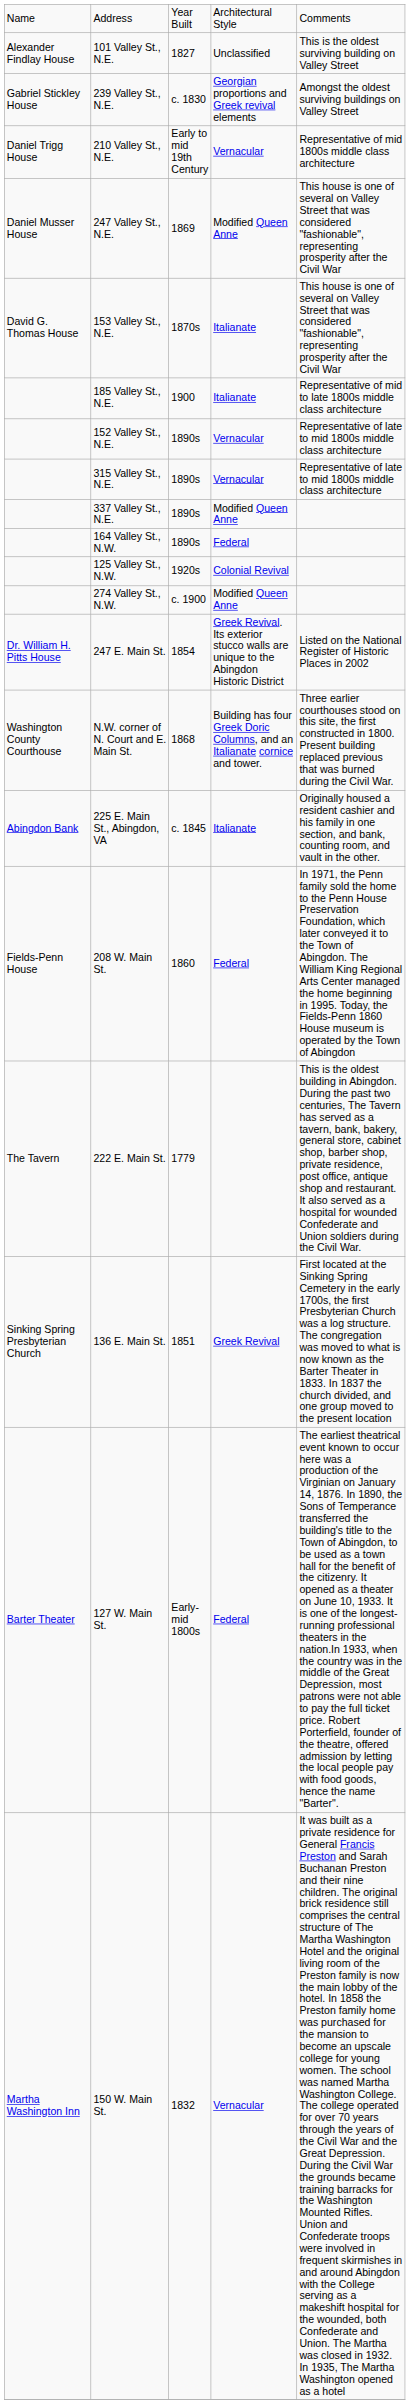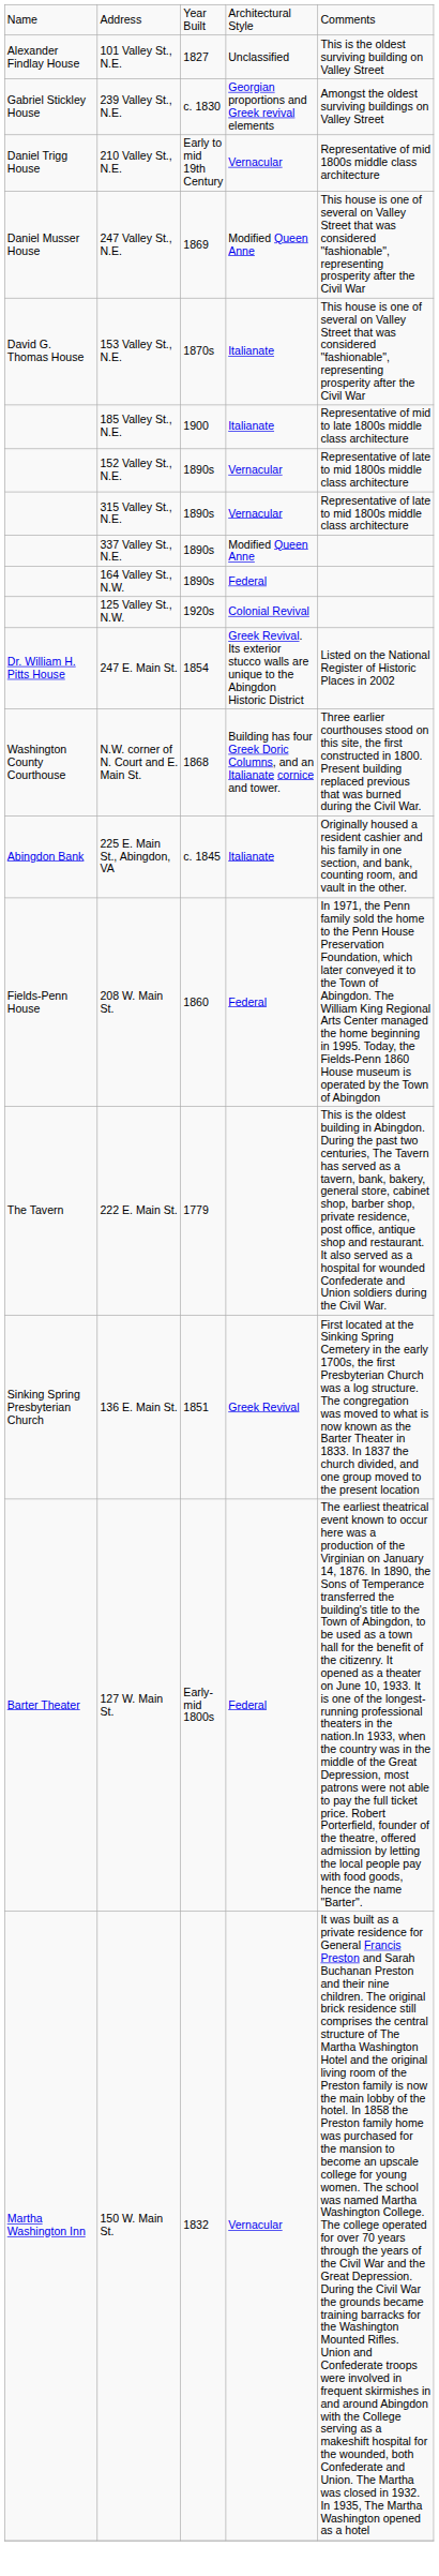- row: 274 Valley St., N.W. | c. 1900 | Modified Queen Anne
